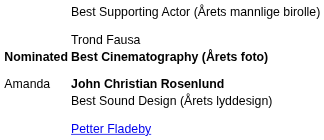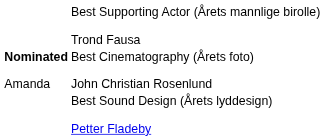Best Cinematography (Årets foto) John Christian Rosenlund | column 2: bold -> normal
